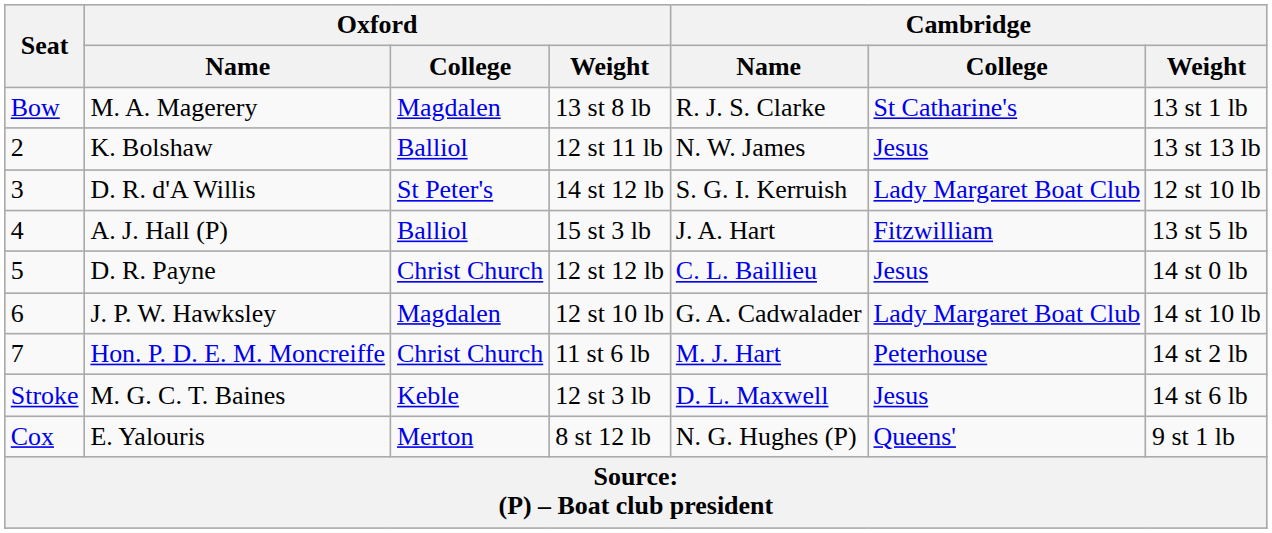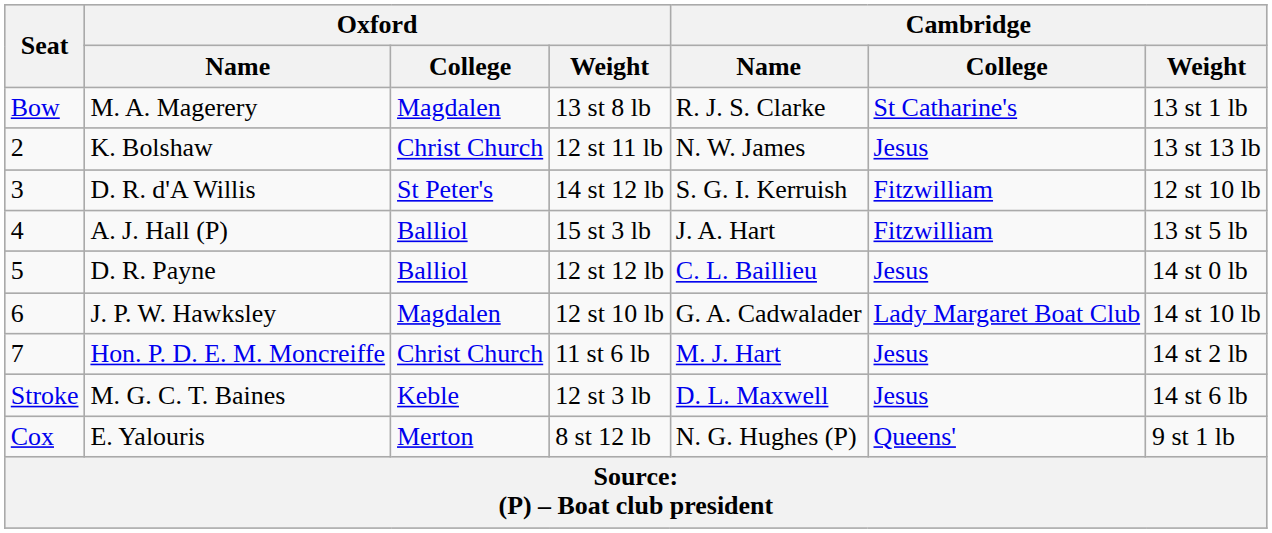K. Bolshaw | Oxford / College: Balliol -> Christ Church
D. R. d'A Willis | Cambridge / College: Lady Margaret Boat Club -> Fitzwilliam
D. R. Payne | Oxford / College: Christ Church -> Balliol
Hon. P. D. E. M. Moncreiffe | Cambridge / College: Peterhouse -> Jesus
